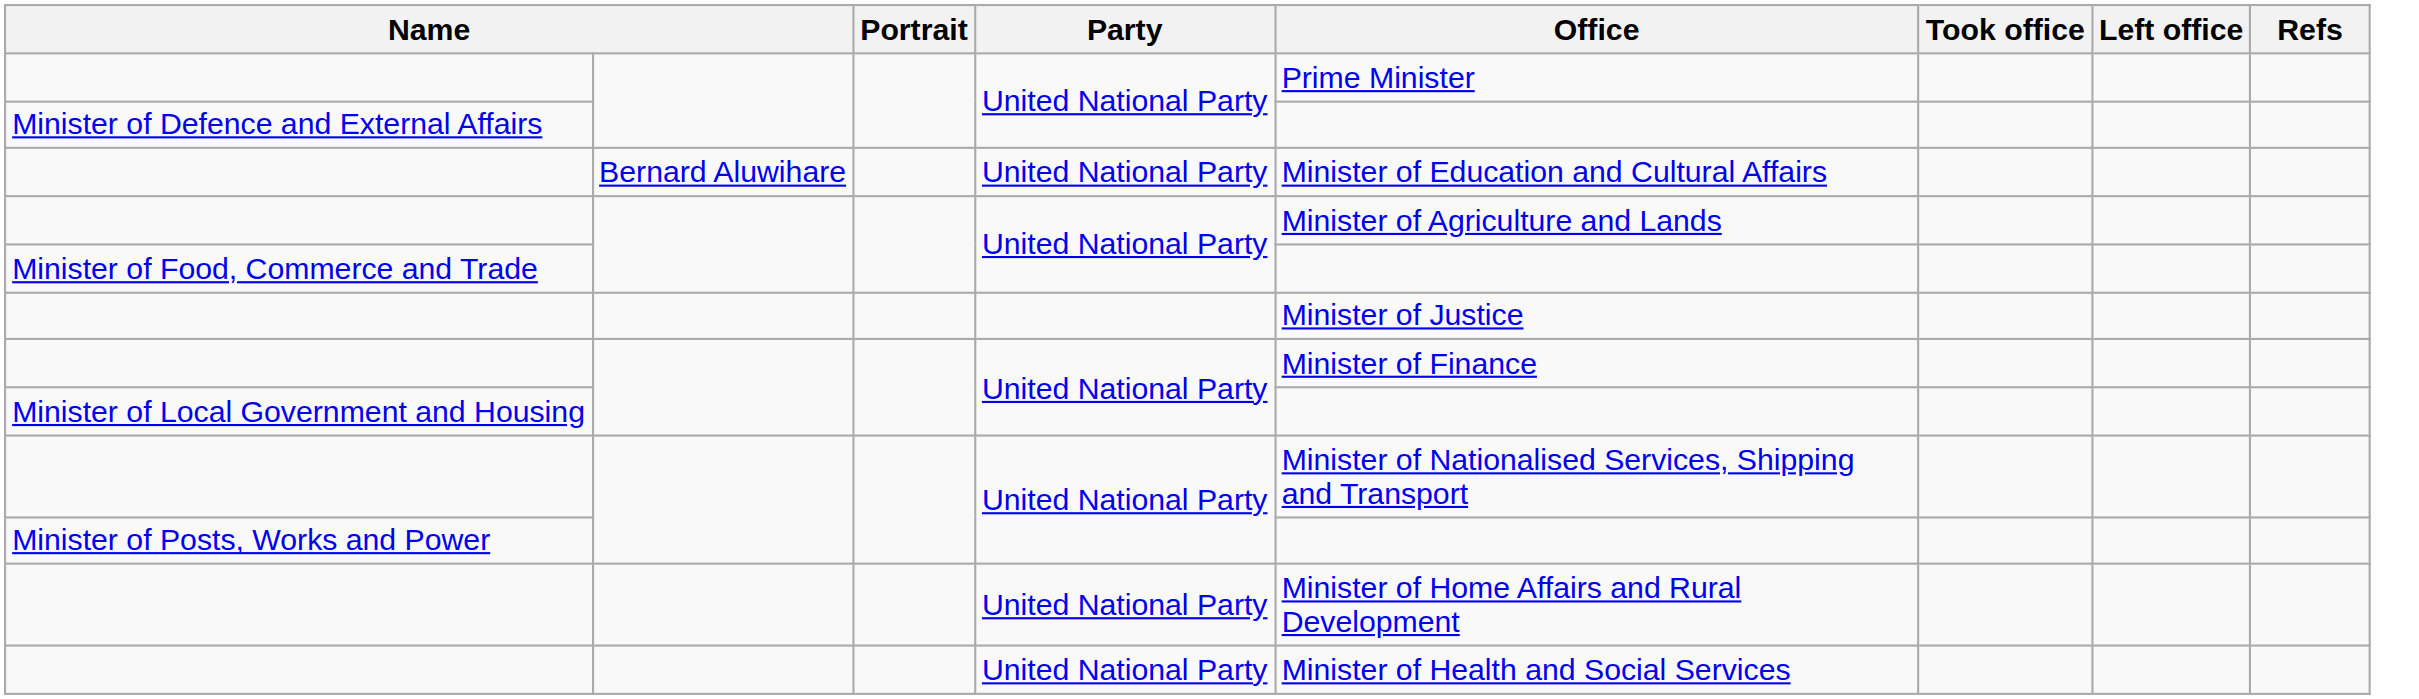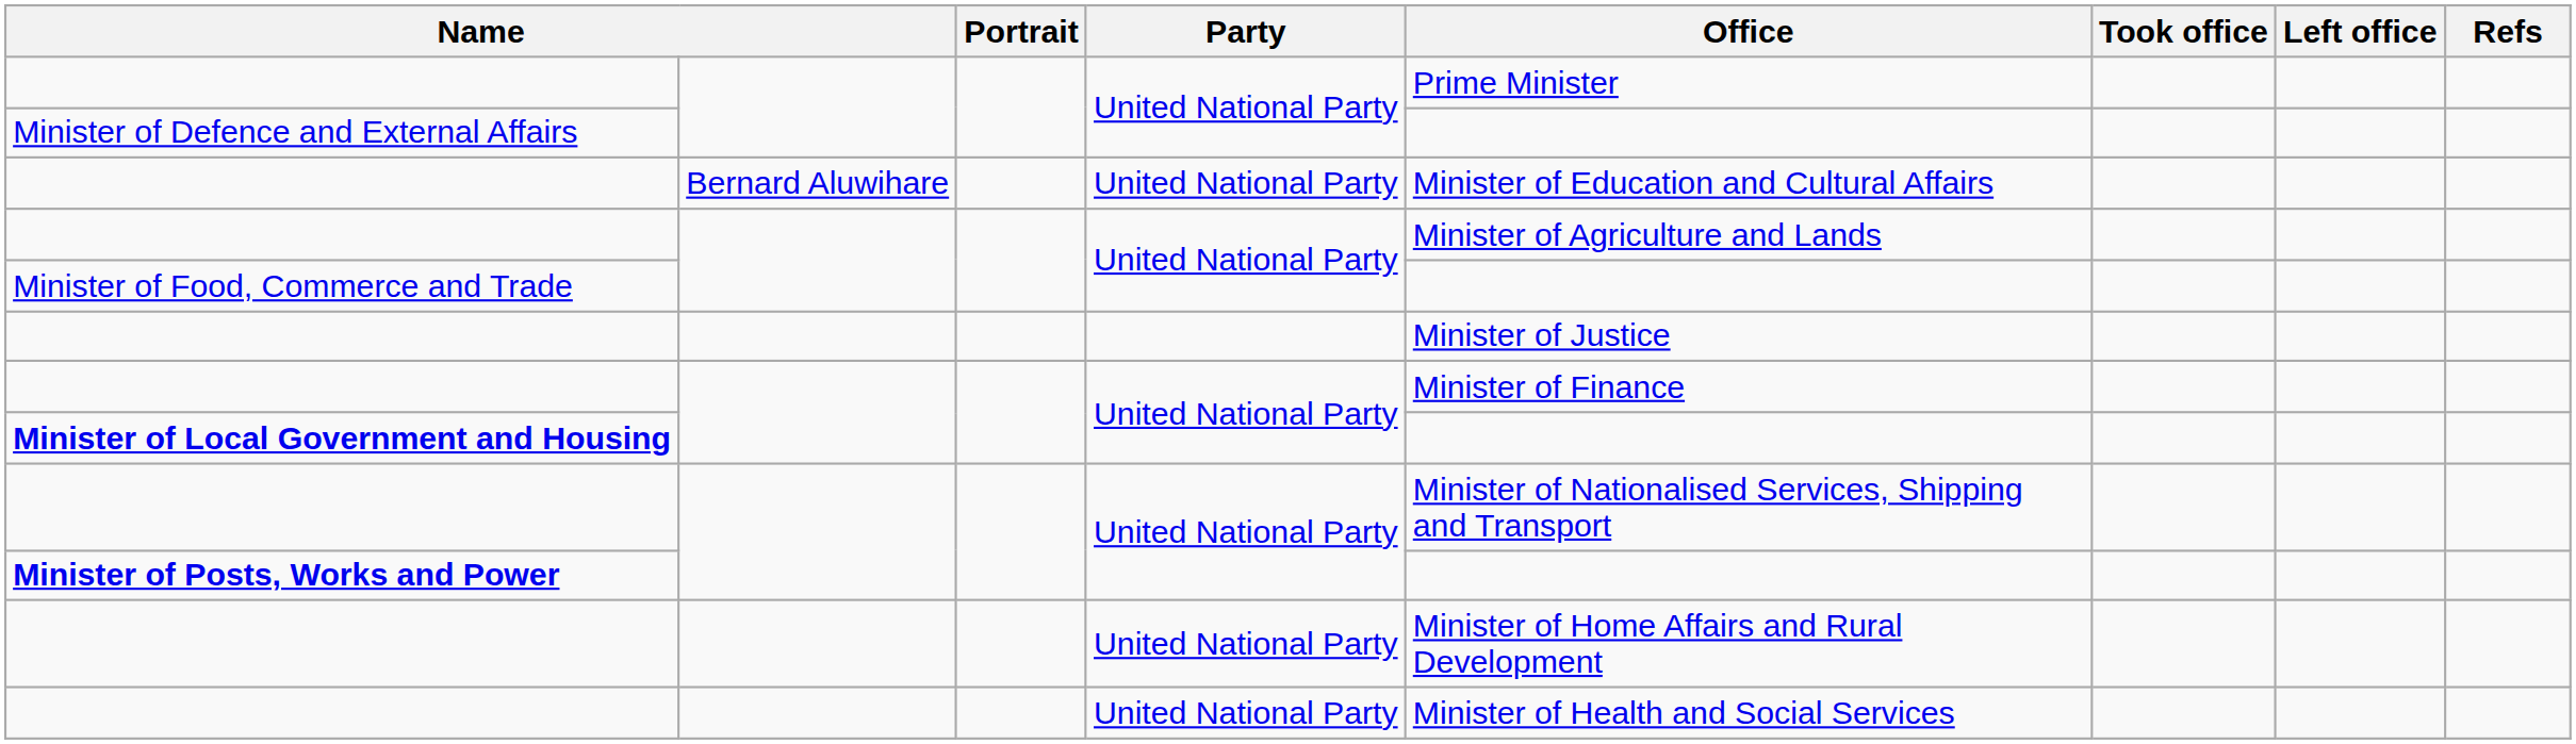Minister of Local Government and Housing | column 1: normal -> bold
Minister of Posts, Works and Power | column 1: normal -> bold
